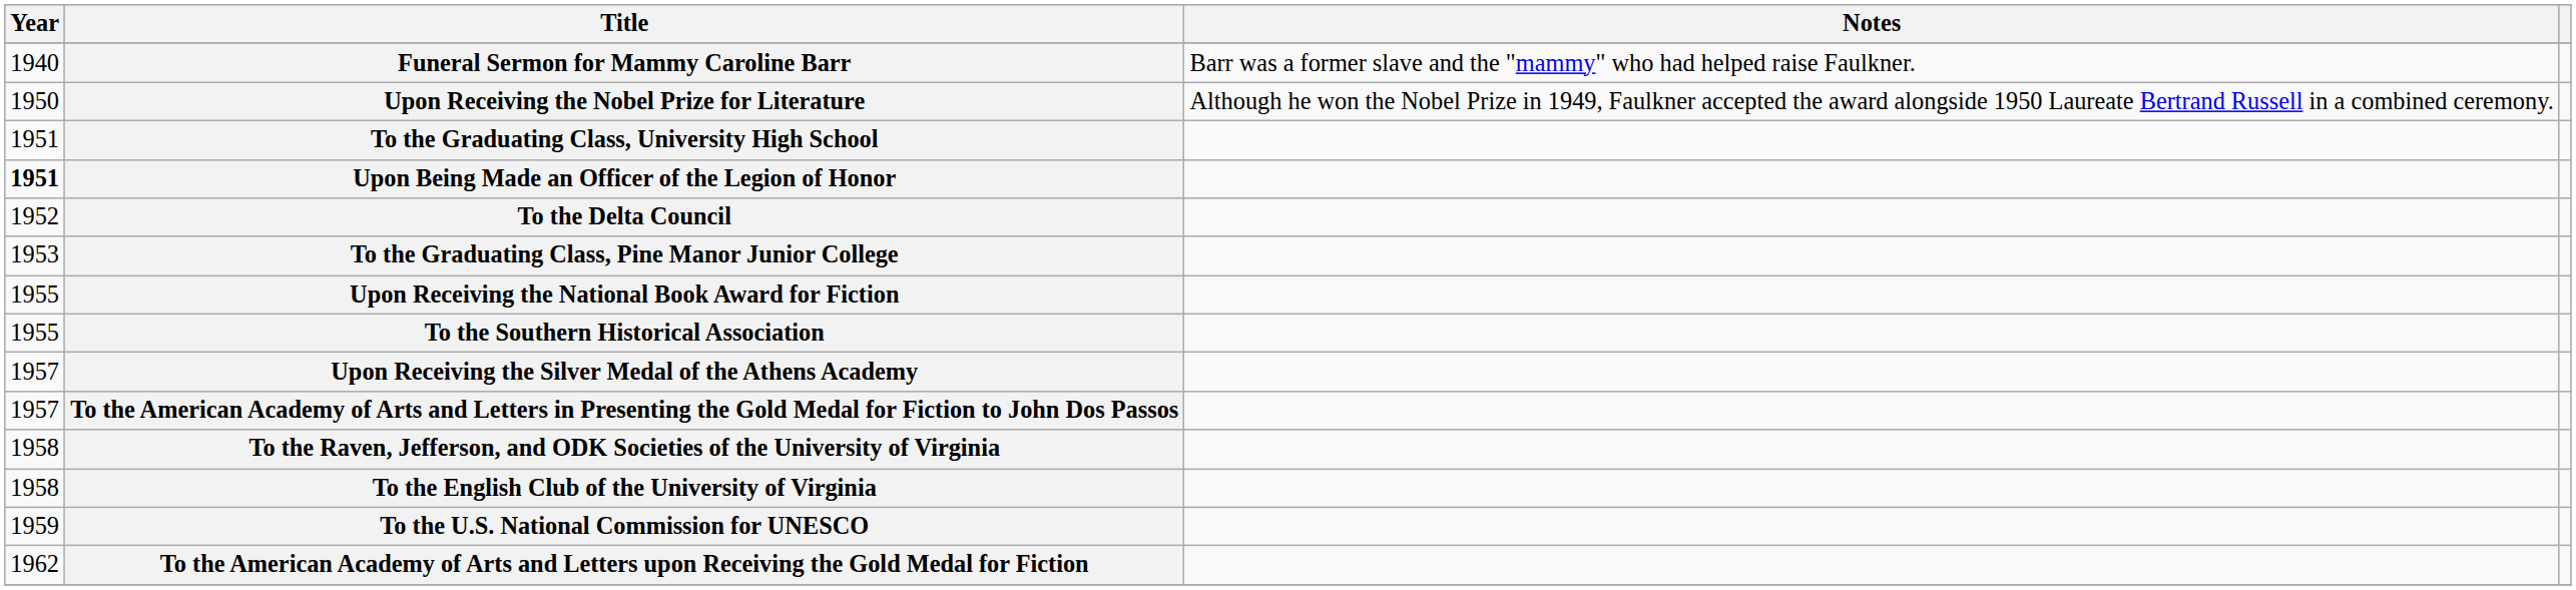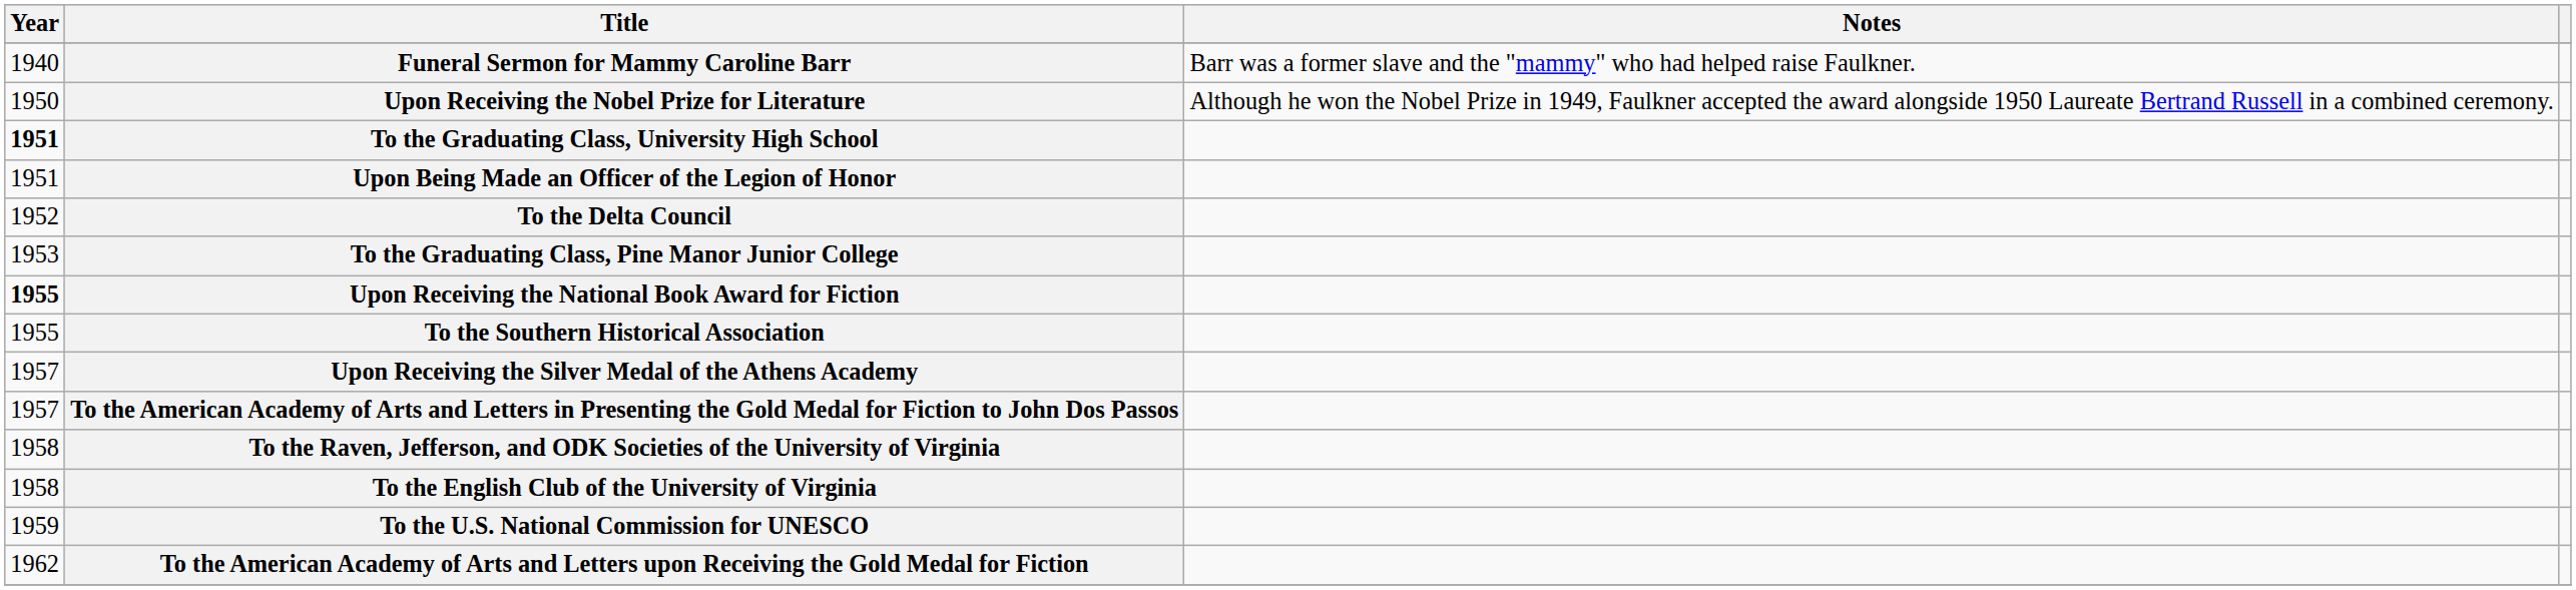To the Graduating Class, University High School | Year: normal -> bold
Upon Being Made an Officer of the Legion of Honor | Year: bold -> normal
Upon Receiving the National Book Award for Fiction | Year: normal -> bold
